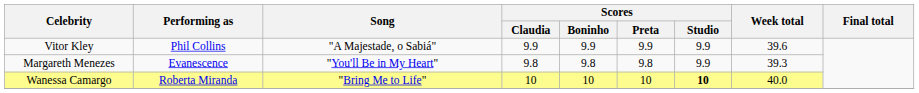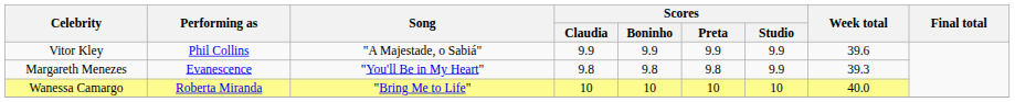Wanessa Camargo | Scores / Studio: bold -> normal
